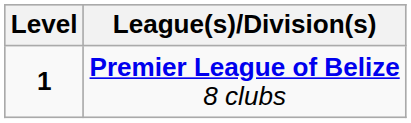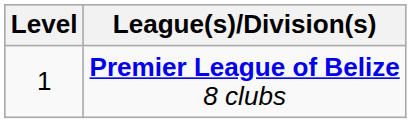Premier League of Belize 8 clubs | Level: bold -> normal
